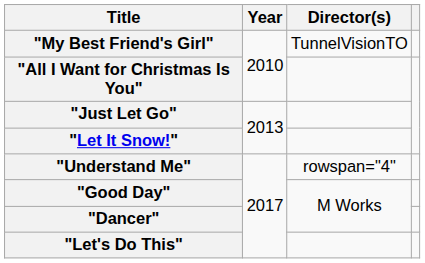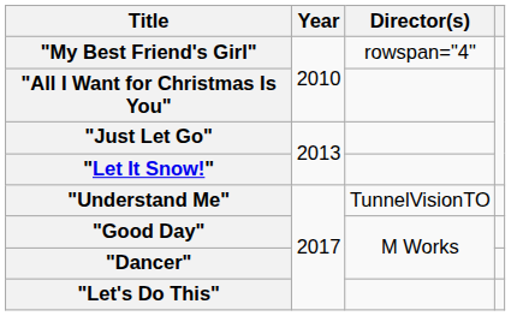"My Best Friend's Girl" | Director(s): TunnelVisionTO -> rowspan="4"
"Understand Me" | Director(s): rowspan="4" -> TunnelVisionTO
